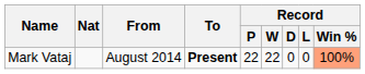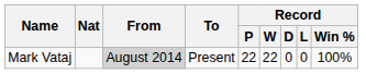Mark Vataj | From: no background -> lightgrey background
Mark Vataj | To: bold -> normal
Mark Vataj | Record / Win %: lightsalmon background -> no background
